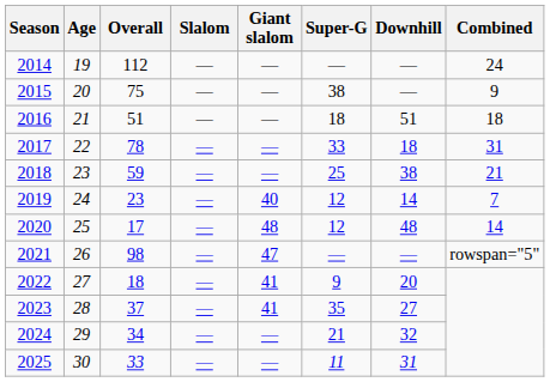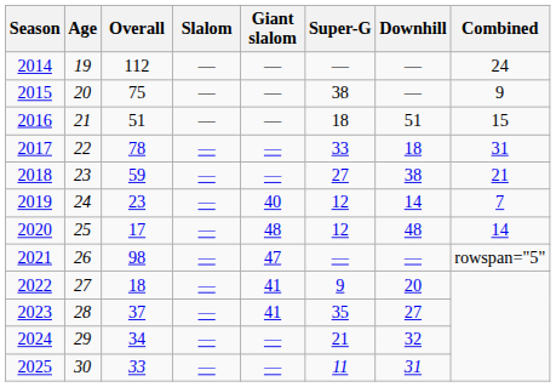2016 | Combined: 18 -> 15
2018 | Super-G: 25 -> 27
